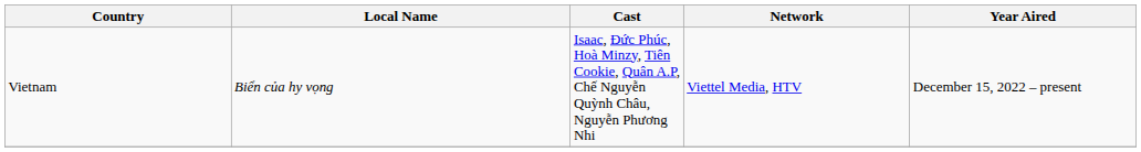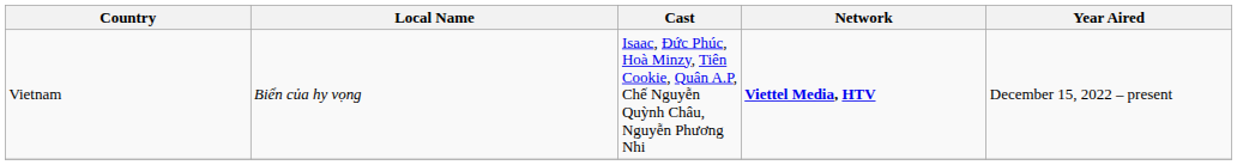Vietnam | Network: normal -> bold
